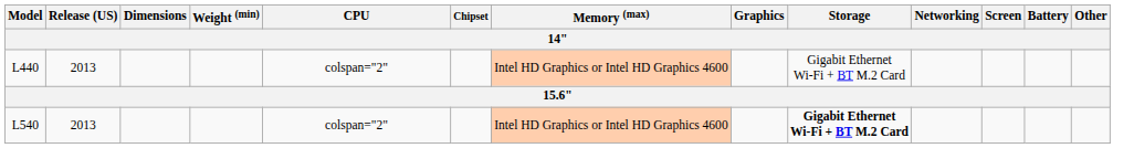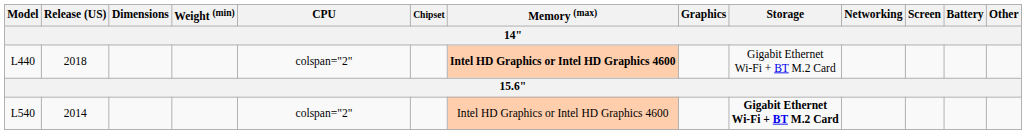L440 | Release (US): 2013 -> 2018
L440 | Memory (max): normal -> bold
L540 | Release (US): 2013 -> 2014
